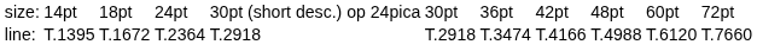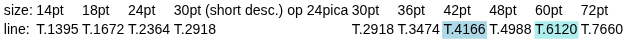line: | column 8: no background -> lightblue background
line: | column 10: no background -> paleturquoise background
